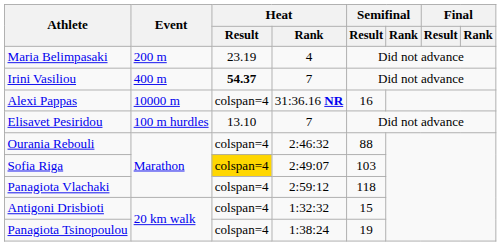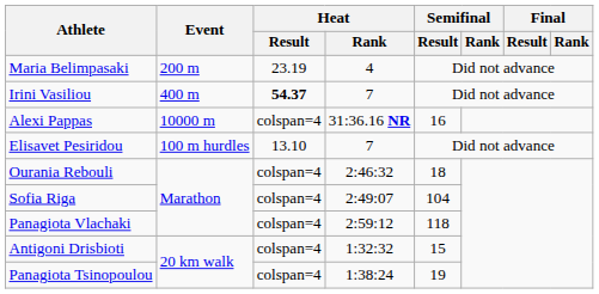Ourania Rebouli | Semifinal / Result: 88 -> 18
Sofia Riga | Heat / Result: gold background -> no background
Sofia Riga | Semifinal / Result: 103 -> 104
